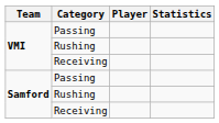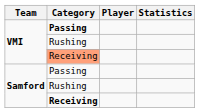VMI / Passing | Category: normal -> bold
VMI / Receiving | Category: no background -> lightsalmon background
Samford / Receiving | Category: normal -> bold
